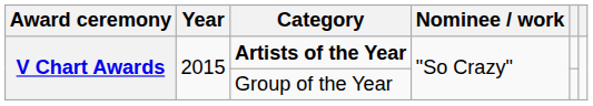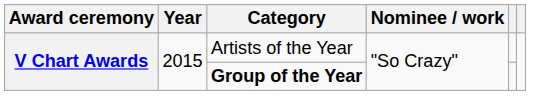Artists of the Year | Category: bold -> normal
Group of the Year | Category: normal -> bold
